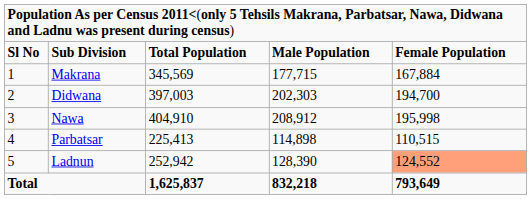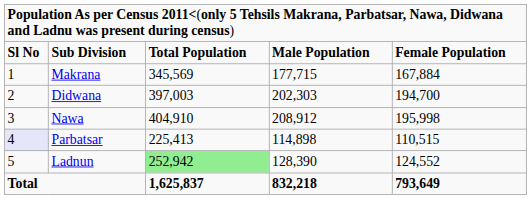Parbatsar | column 1: no background -> lavender background
Ladnun | column 3: no background -> lightgreen background
Ladnun | column 5: lightsalmon background -> no background
